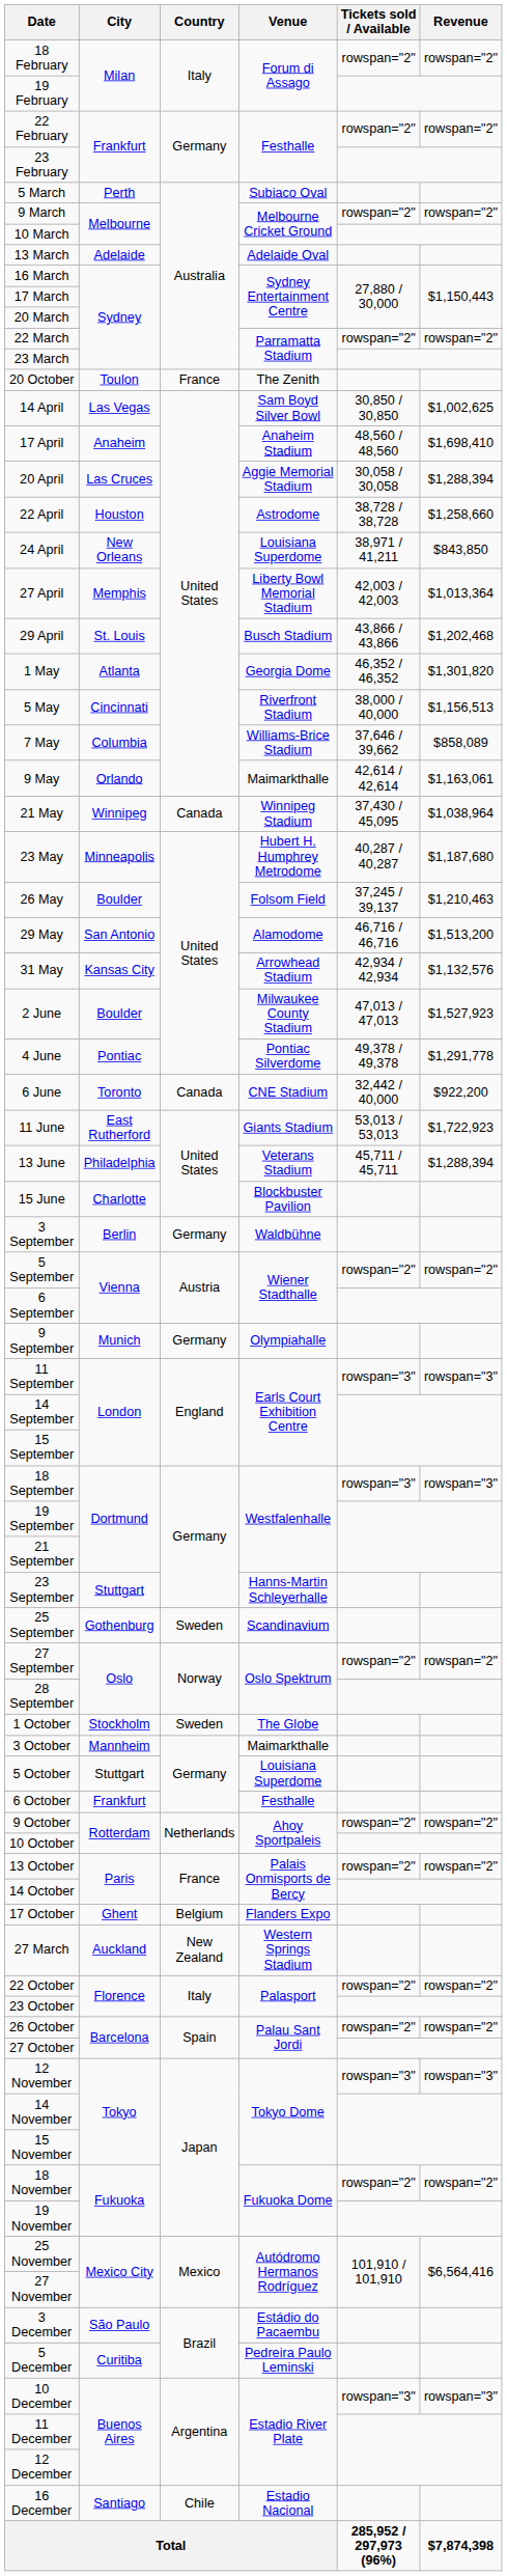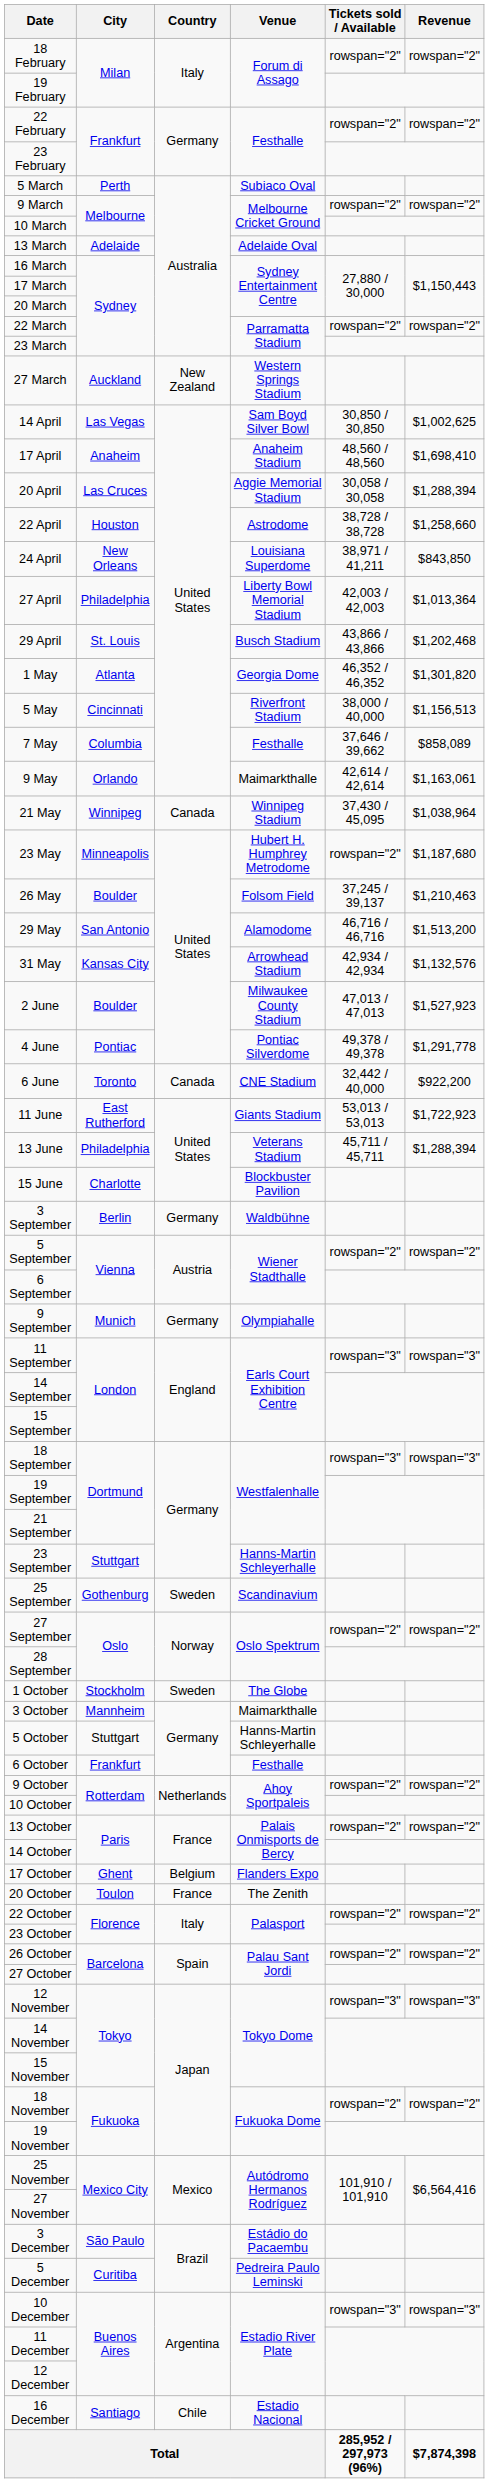rows swapped: 27 March <-> 20 October
27 April | City: Memphis -> Philadelphia
7 May | Venue: Williams-Brice Stadium -> Festhalle
23 May | Tickets sold / Available: 40,287 / 40,287 -> rowspan="2"
5 October | Venue: Louisiana Superdome -> Hanns-Martin Schleyerhalle
